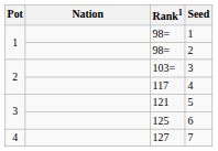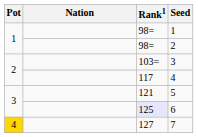6 | Rank1: no background -> lavender background
7 | Pot: no background -> gold background
